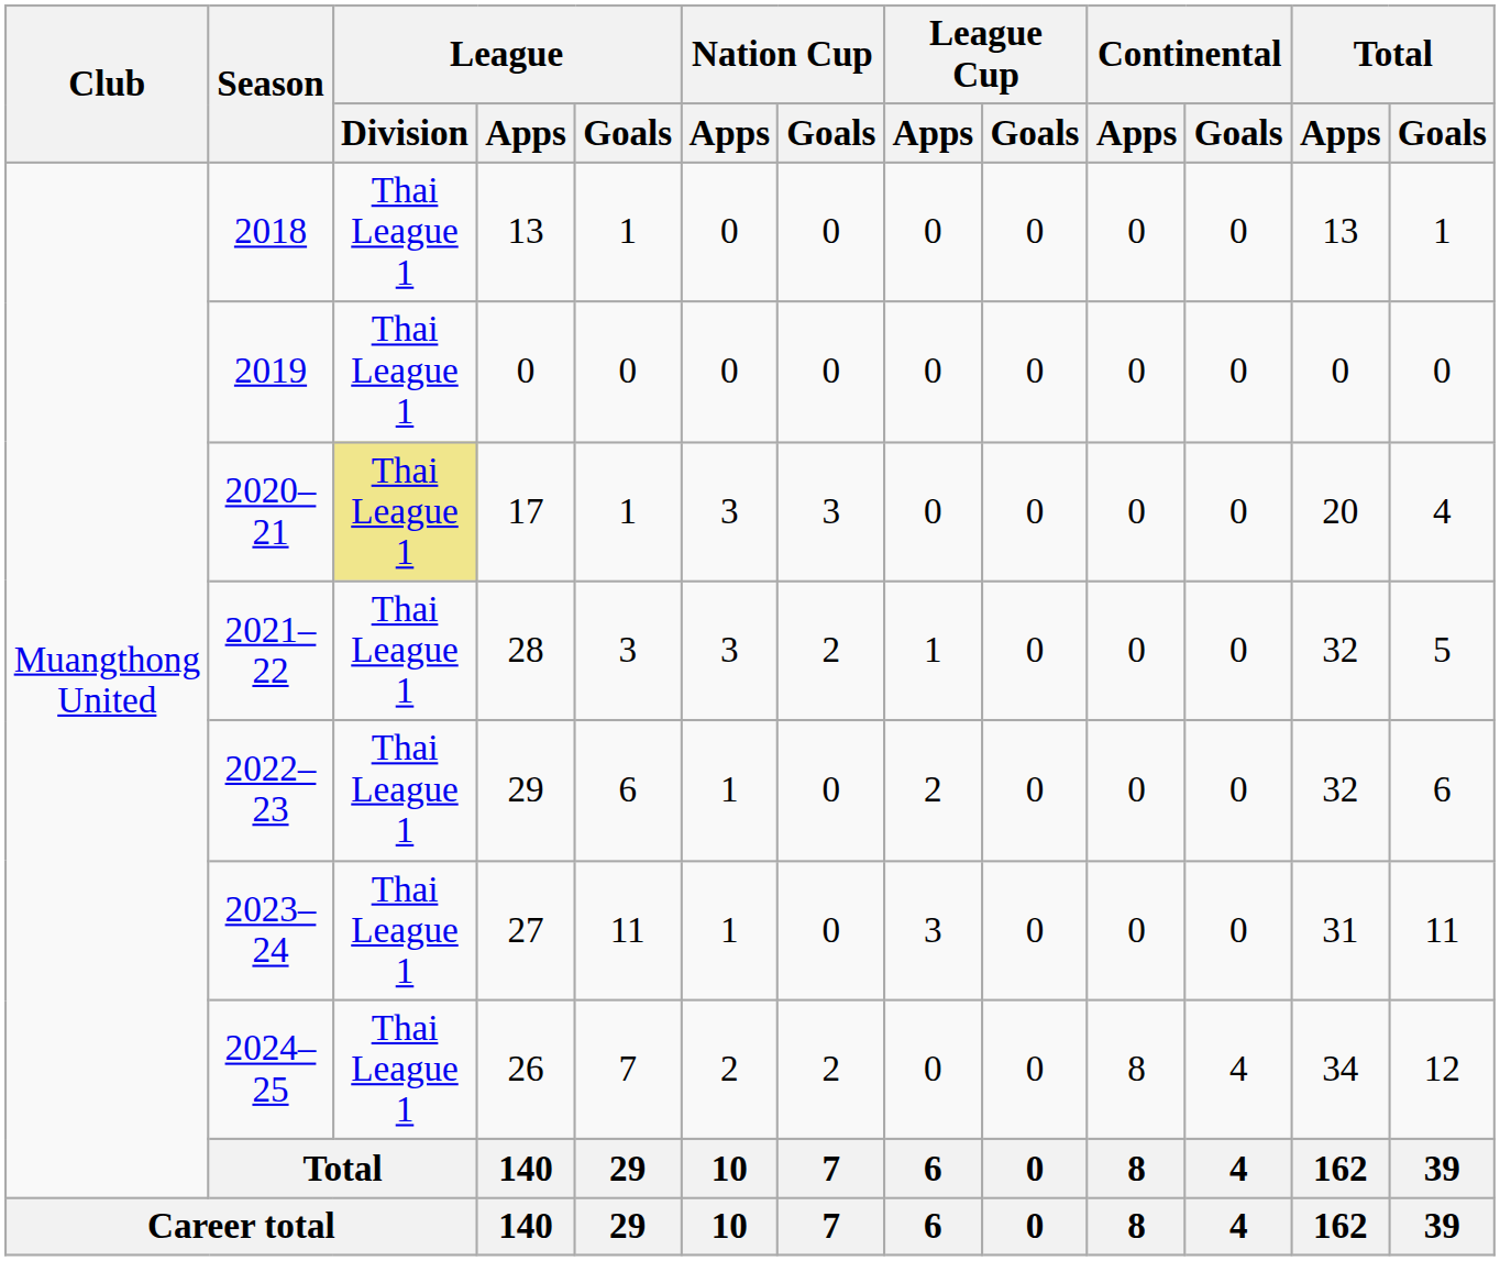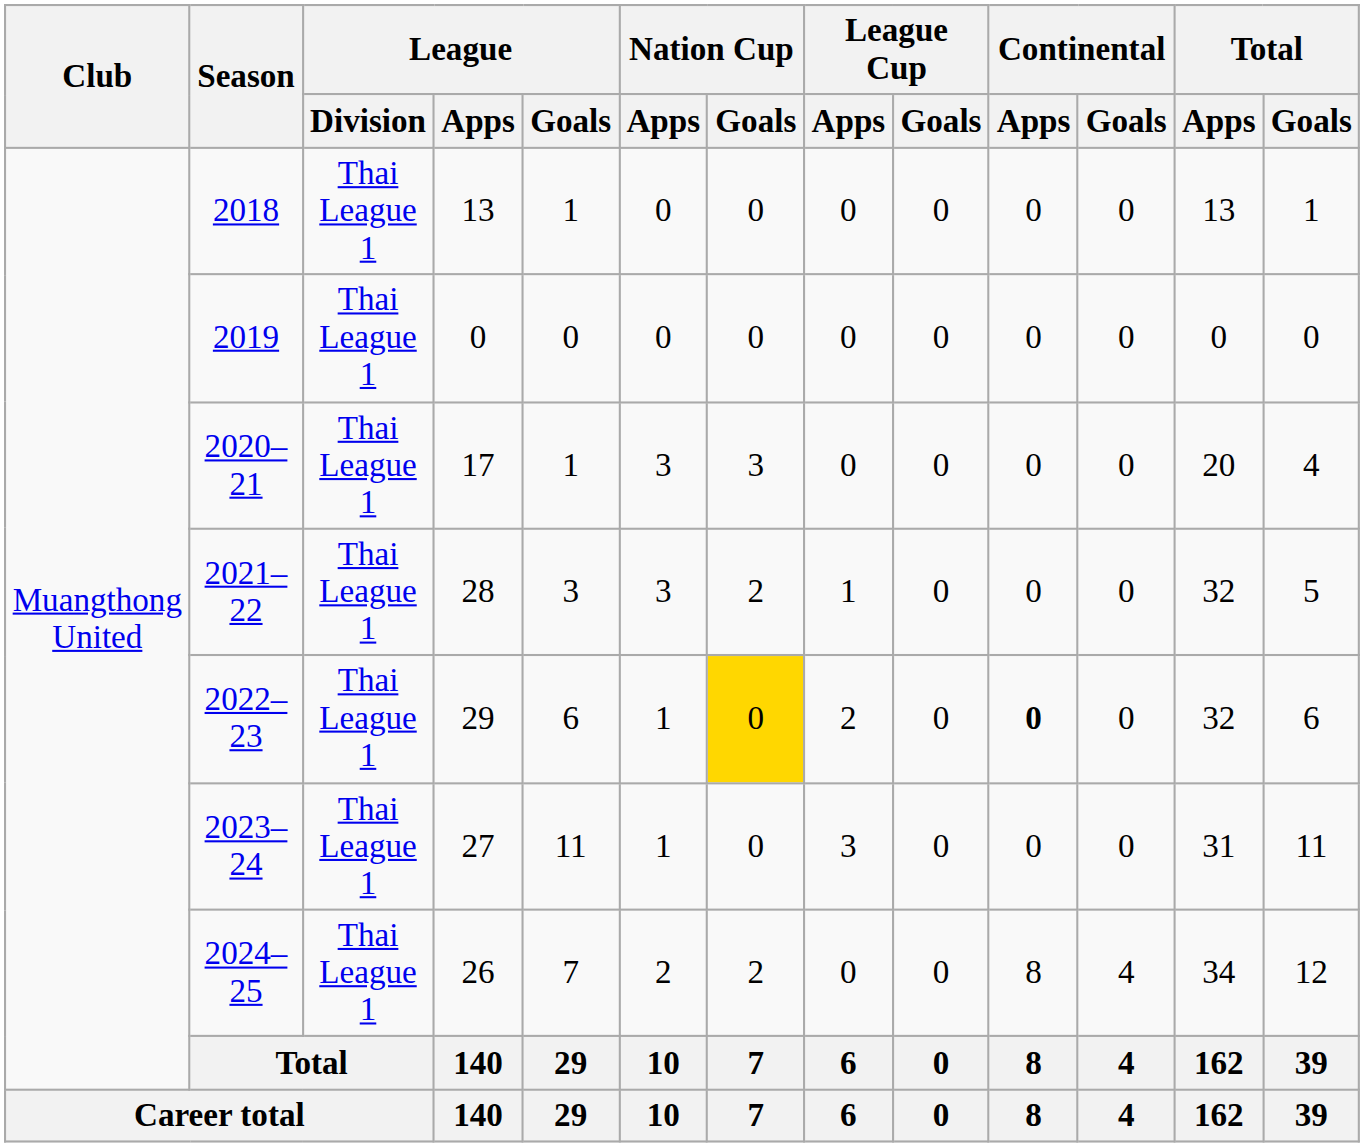2020–21 | League / Division: khaki background -> no background
2022–23 | Nation Cup / Goals: no background -> gold background
2022–23 | Continental / Apps: normal -> bold
